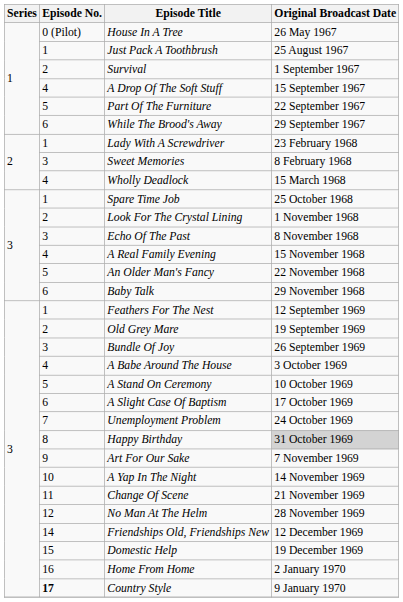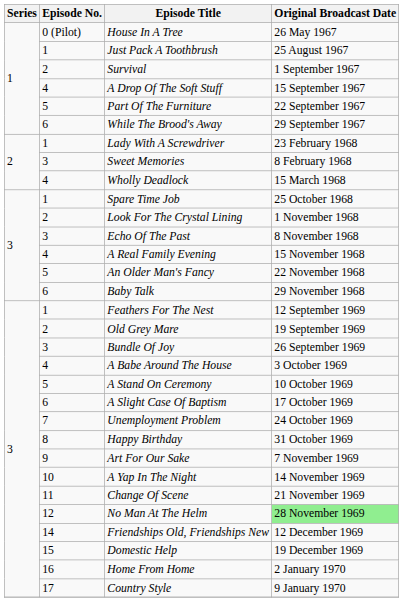Happy Birthday | Original Broadcast Date: lightgrey background -> no background
No Man At The Helm | Original Broadcast Date: no background -> lightgreen background
Country Style | Episode No.: bold -> normal
